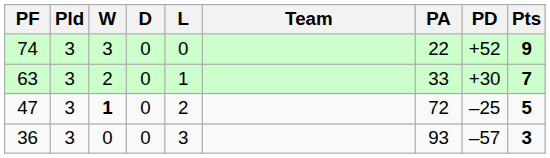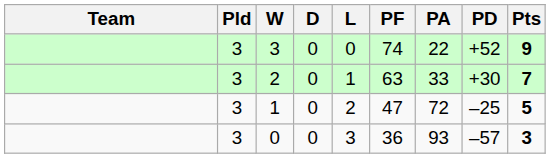columns swapped: Team <-> PF
row 4 | W: bold -> normal
